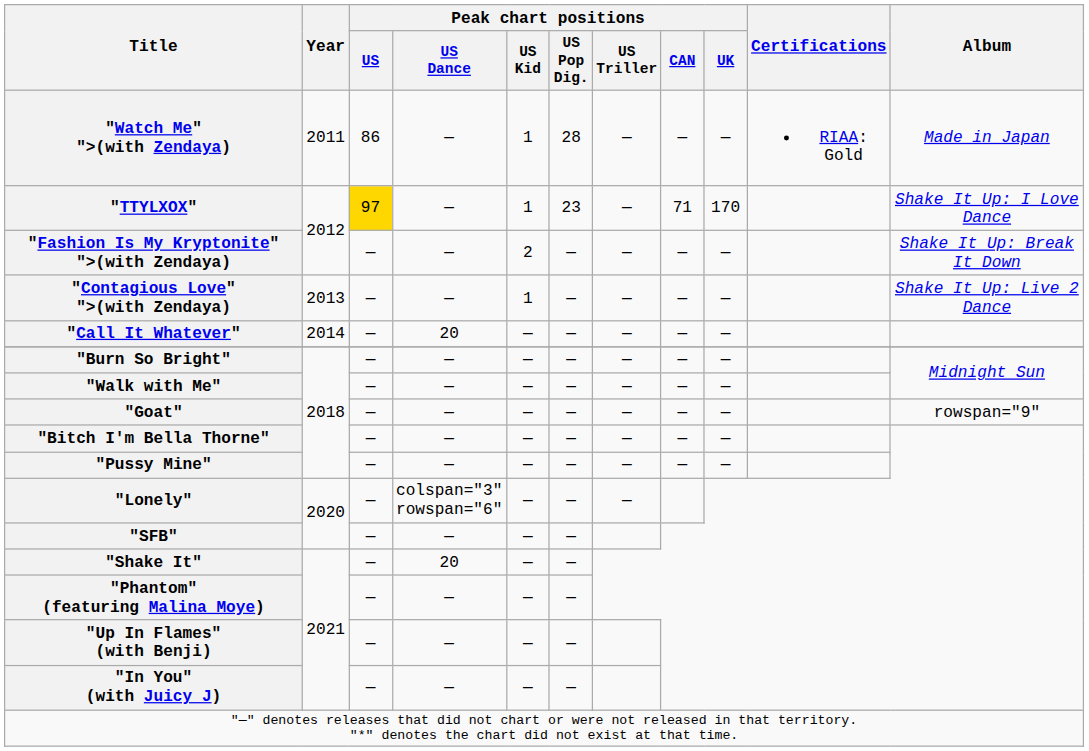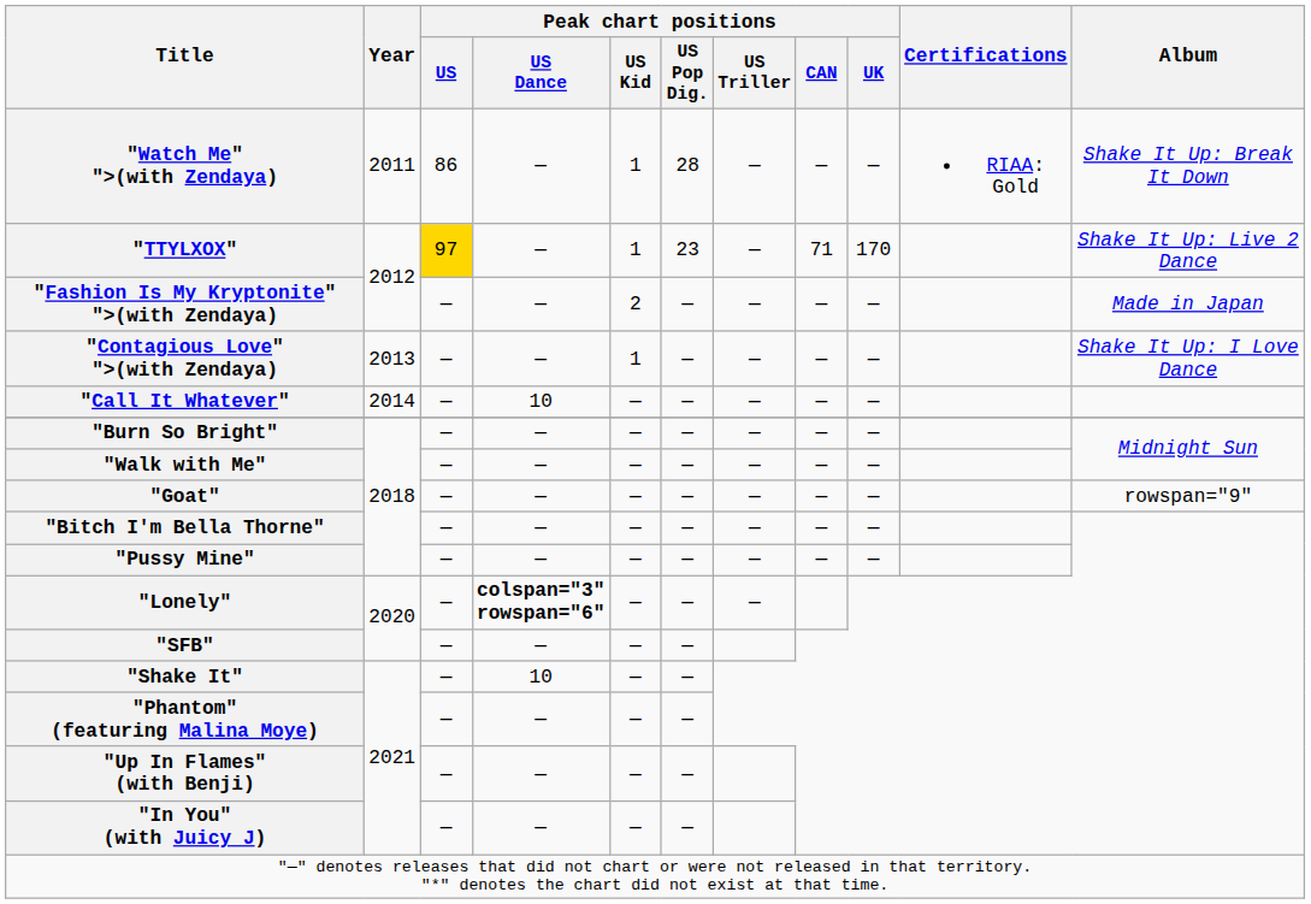"Watch Me" ">(with Zendaya) | Album: Made in Japan -> Shake It Up: Break It Down
"TTYLXOX" | Album: Shake It Up: I Love Dance -> Shake It Up: Live 2 Dance
"Fashion Is My Kryptonite" ">(with Zendaya) | Album: Shake It Up: Break It Down -> Made in Japan
"Contagious Love" ">(with Zendaya) | Album: Shake It Up: Live 2 Dance -> Shake It Up: I Love Dance
"Call It Whatever" | Peak chart positions / US Dance: 20 -> 10
"Lonely" | Peak chart positions / US Dance: normal -> bold
"Shake It" | Peak chart positions / US Dance: 20 -> 10
